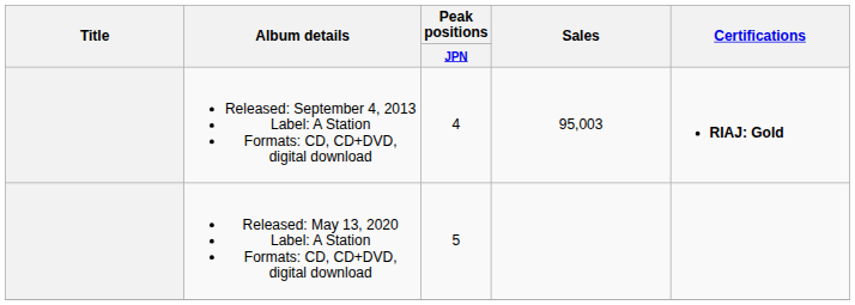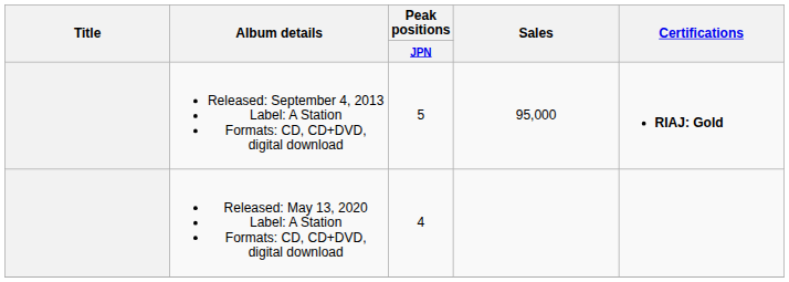row 3 | Peak positions / JPN: 4 -> 5
row 3 | Sales: 95,003 -> 95,000
row 4 | Peak positions / JPN: 5 -> 4
